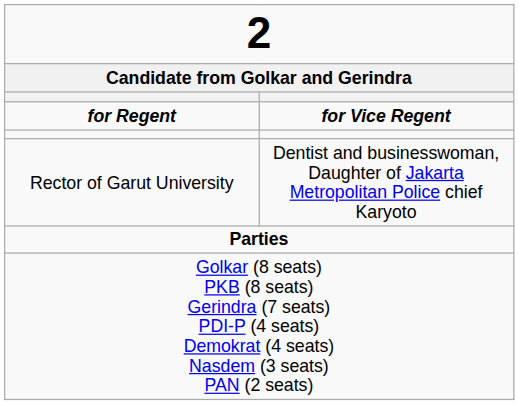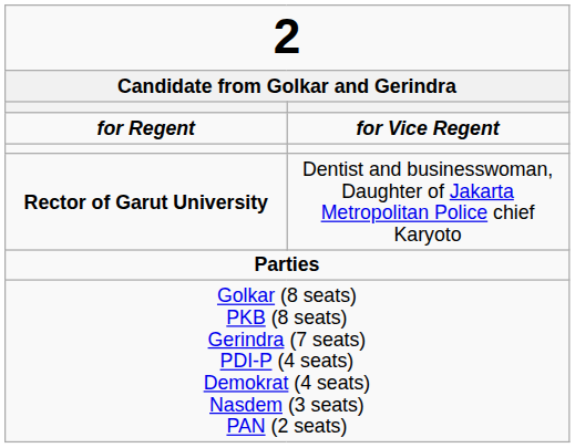row 6 | column 1: normal -> bold
